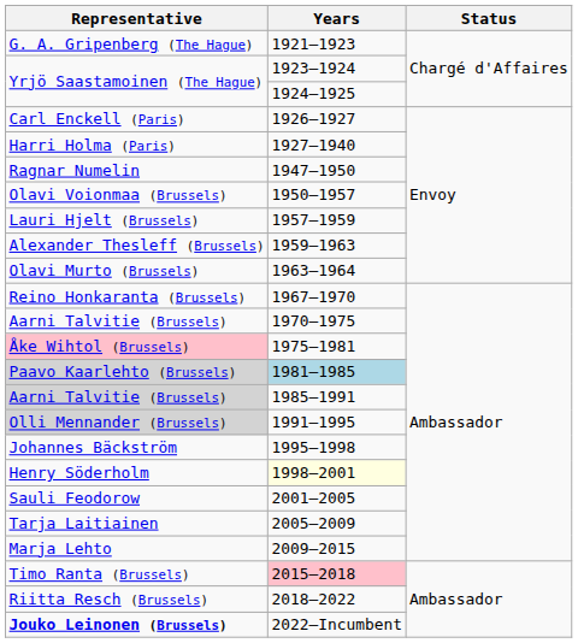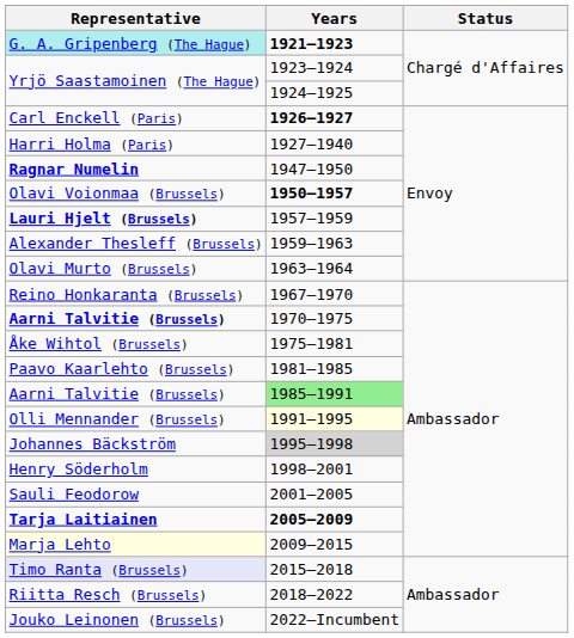G. A. Gripenberg (The Hague) | Representative: no background -> paleturquoise background
G. A. Gripenberg (The Hague) | Years: normal -> bold
Carl Enckell (Paris) | Years: normal -> bold
Ragnar Numelin | Representative: normal -> bold
Olavi Voionmaa (Brussels) | Years: normal -> bold
Lauri Hjelt (Brussels) | Representative: normal -> bold
Aarni Talvitie (Brussels) / 1970–1975 | Representative: normal -> bold
Åke Wihtol (Brussels) | Representative: pink background -> no background
Paavo Kaarlehto (Brussels) | Representative: lightgrey background -> no background
Paavo Kaarlehto (Brussels) | Years: lightblue background -> no background
Aarni Talvitie (Brussels) / 1985–1991 | Representative: lightgrey background -> no background
Aarni Talvitie (Brussels) / 1985–1991 | Years: no background -> lightgreen background
Olli Mennander (Brussels) | Representative: lightgrey background -> no background
Olli Mennander (Brussels) | Years: no background -> lightyellow background
Johannes Bäckström | Years: no background -> lightgrey background
Henry Söderholm | Years: lightyellow background -> no background
Tarja Laitiainen | Representative: normal -> bold
Tarja Laitiainen | Years: normal -> bold
Marja Lehto | Representative: no background -> lightyellow background
Timo Ranta (Brussels) | Representative: no background -> lavender background
Timo Ranta (Brussels) | Years: pink background -> no background
Jouko Leinonen (Brussels) | Representative: bold -> normal
